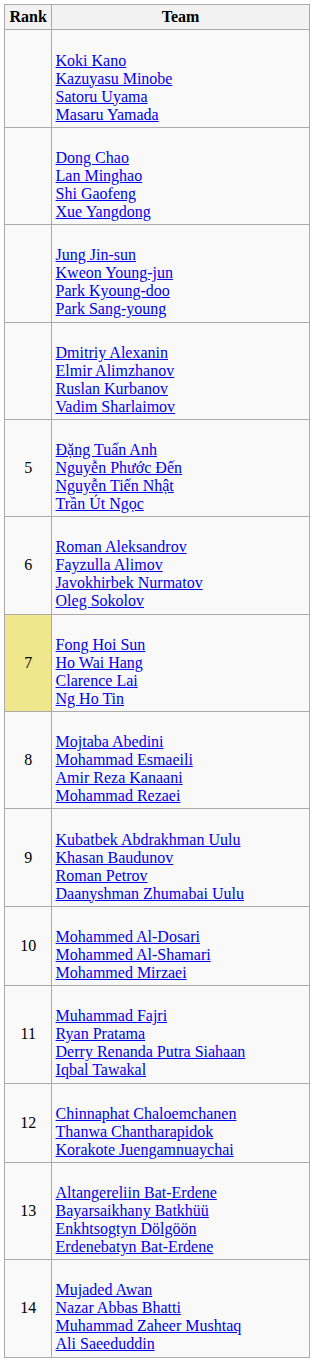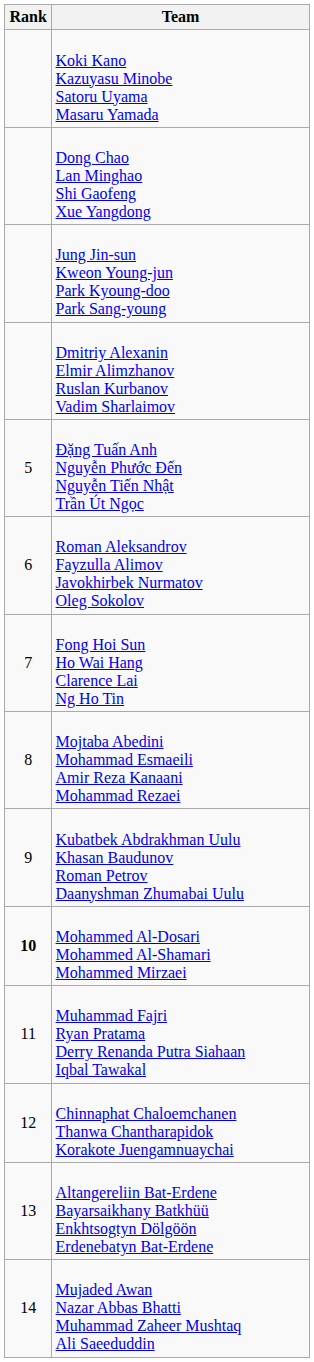Fong Hoi Sun Ho Wai Hang Clarence Lai Ng Ho Tin | Rank: khaki background -> no background
Mohammed Al-Dosari Mohammed Al-Shamari Mohammed Mirzaei | Rank: normal -> bold
